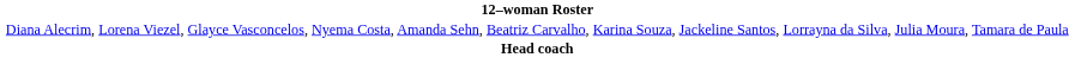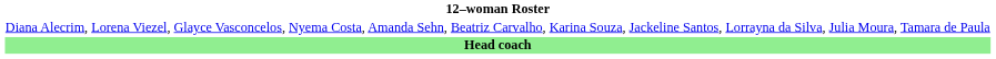row 3 | column 1: no background -> lightgreen background
